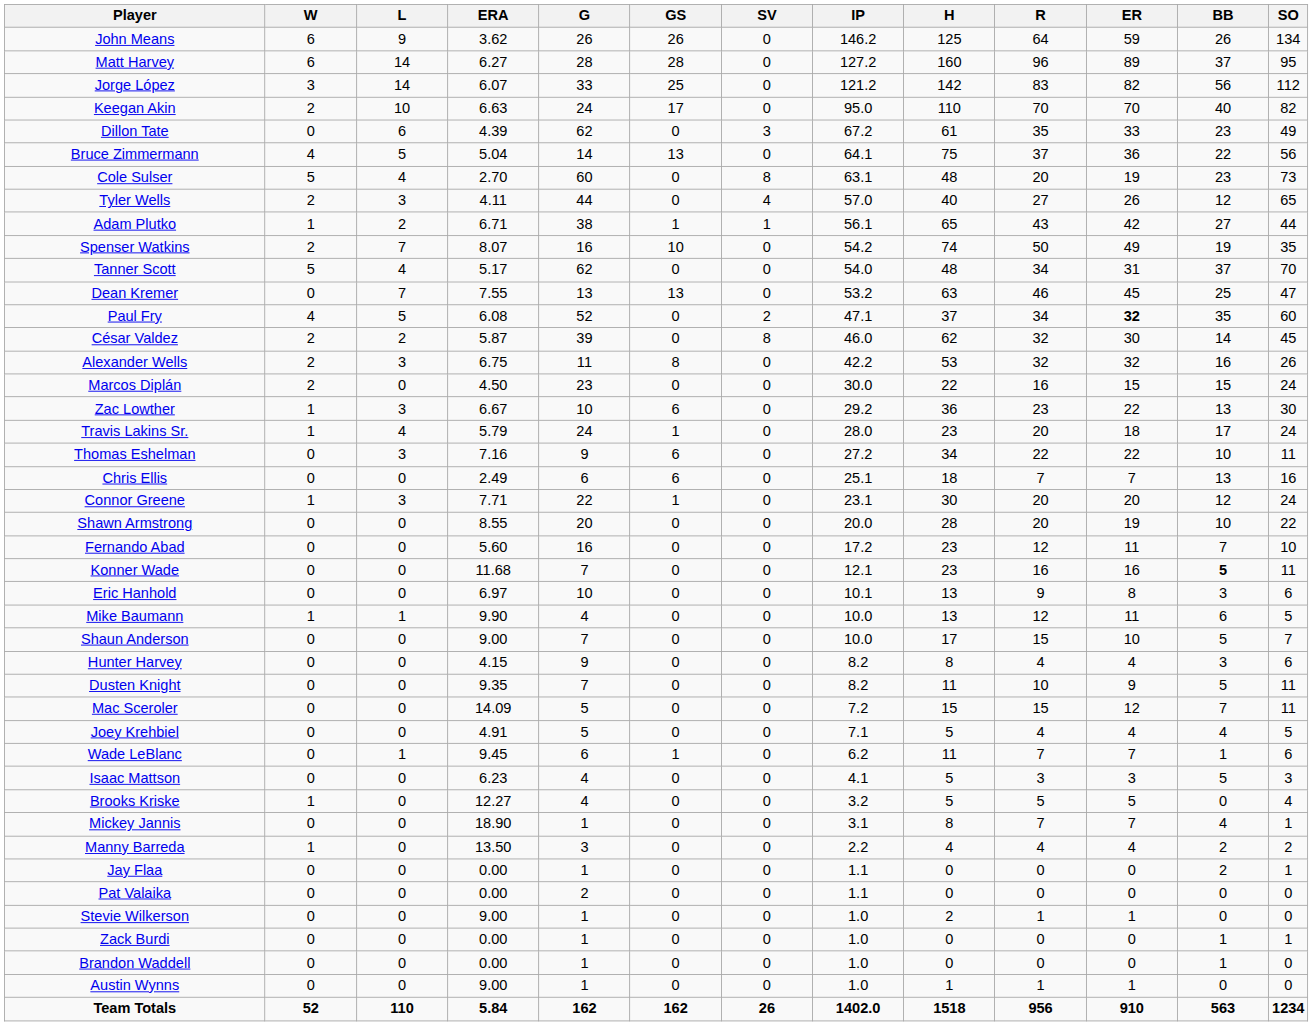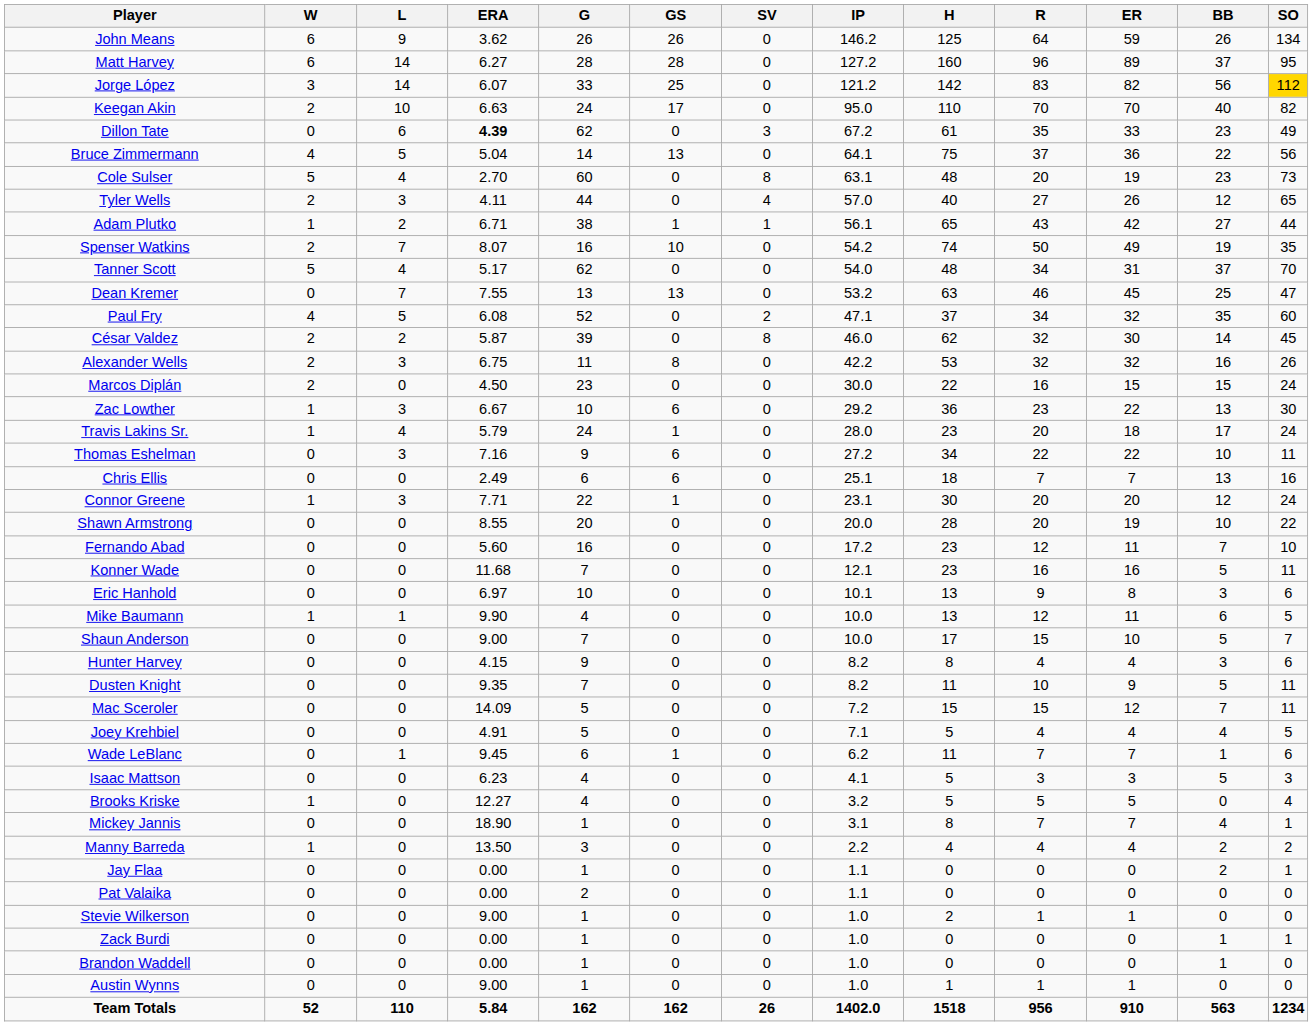Jorge López | SO: no background -> gold background
Dillon Tate | ERA: normal -> bold
Paul Fry | ER: bold -> normal
Konner Wade | BB: bold -> normal
